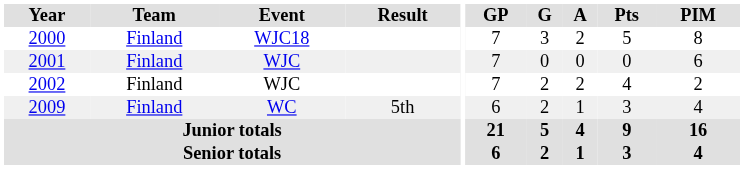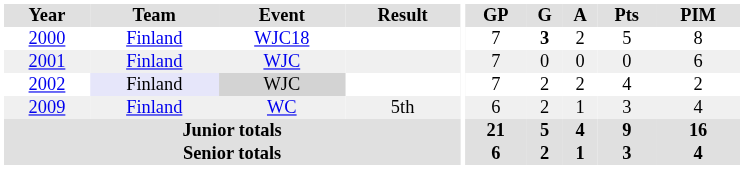2000 | G: normal -> bold
2002 | Team: no background -> lavender background
2002 | Event: no background -> lightgrey background
